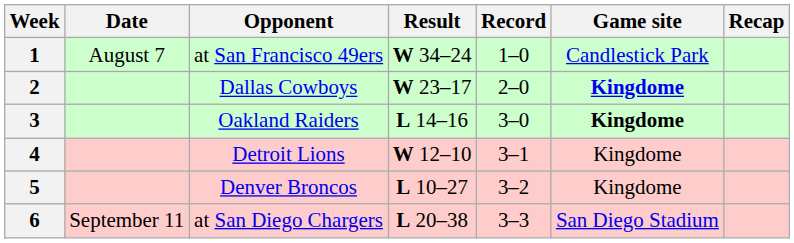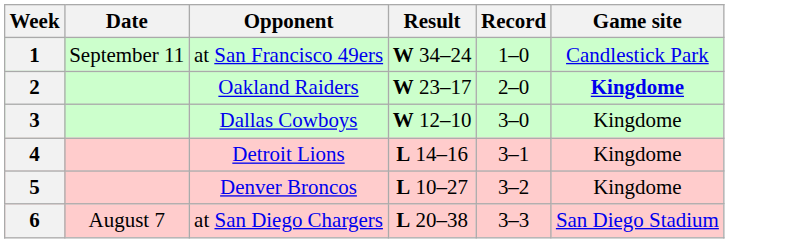- column: Recap
1 | Date: August 7 -> September 11
2 | Opponent: Dallas Cowboys -> Oakland Raiders
3 | Opponent: Oakland Raiders -> Dallas Cowboys
3 | Result: L 14–16 -> W 12–10
3 | Game site: bold -> normal
4 | Result: W 12–10 -> L 14–16
6 | Date: September 11 -> August 7
